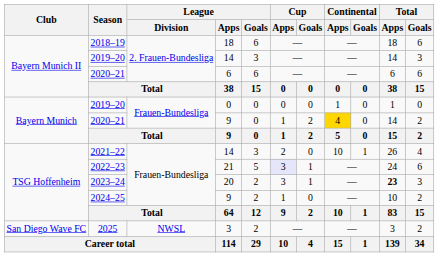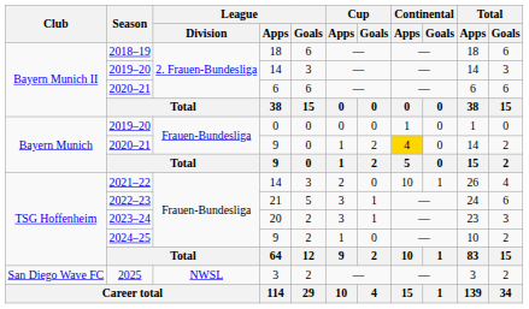2022–23 | Cup / Apps: lavender background -> no background
2023–24 | Total / Apps: bold -> normal
